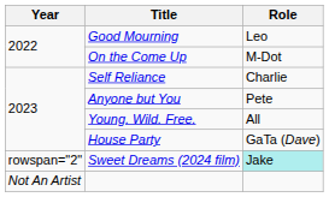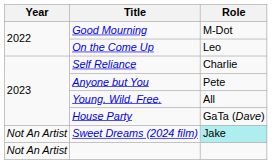Good Mourning | Role: Leo -> M-Dot
On the Come Up | Role: M-Dot -> Leo
Sweet Dreams (2024 film) | Year: rowspan="2" -> Not An Artist
